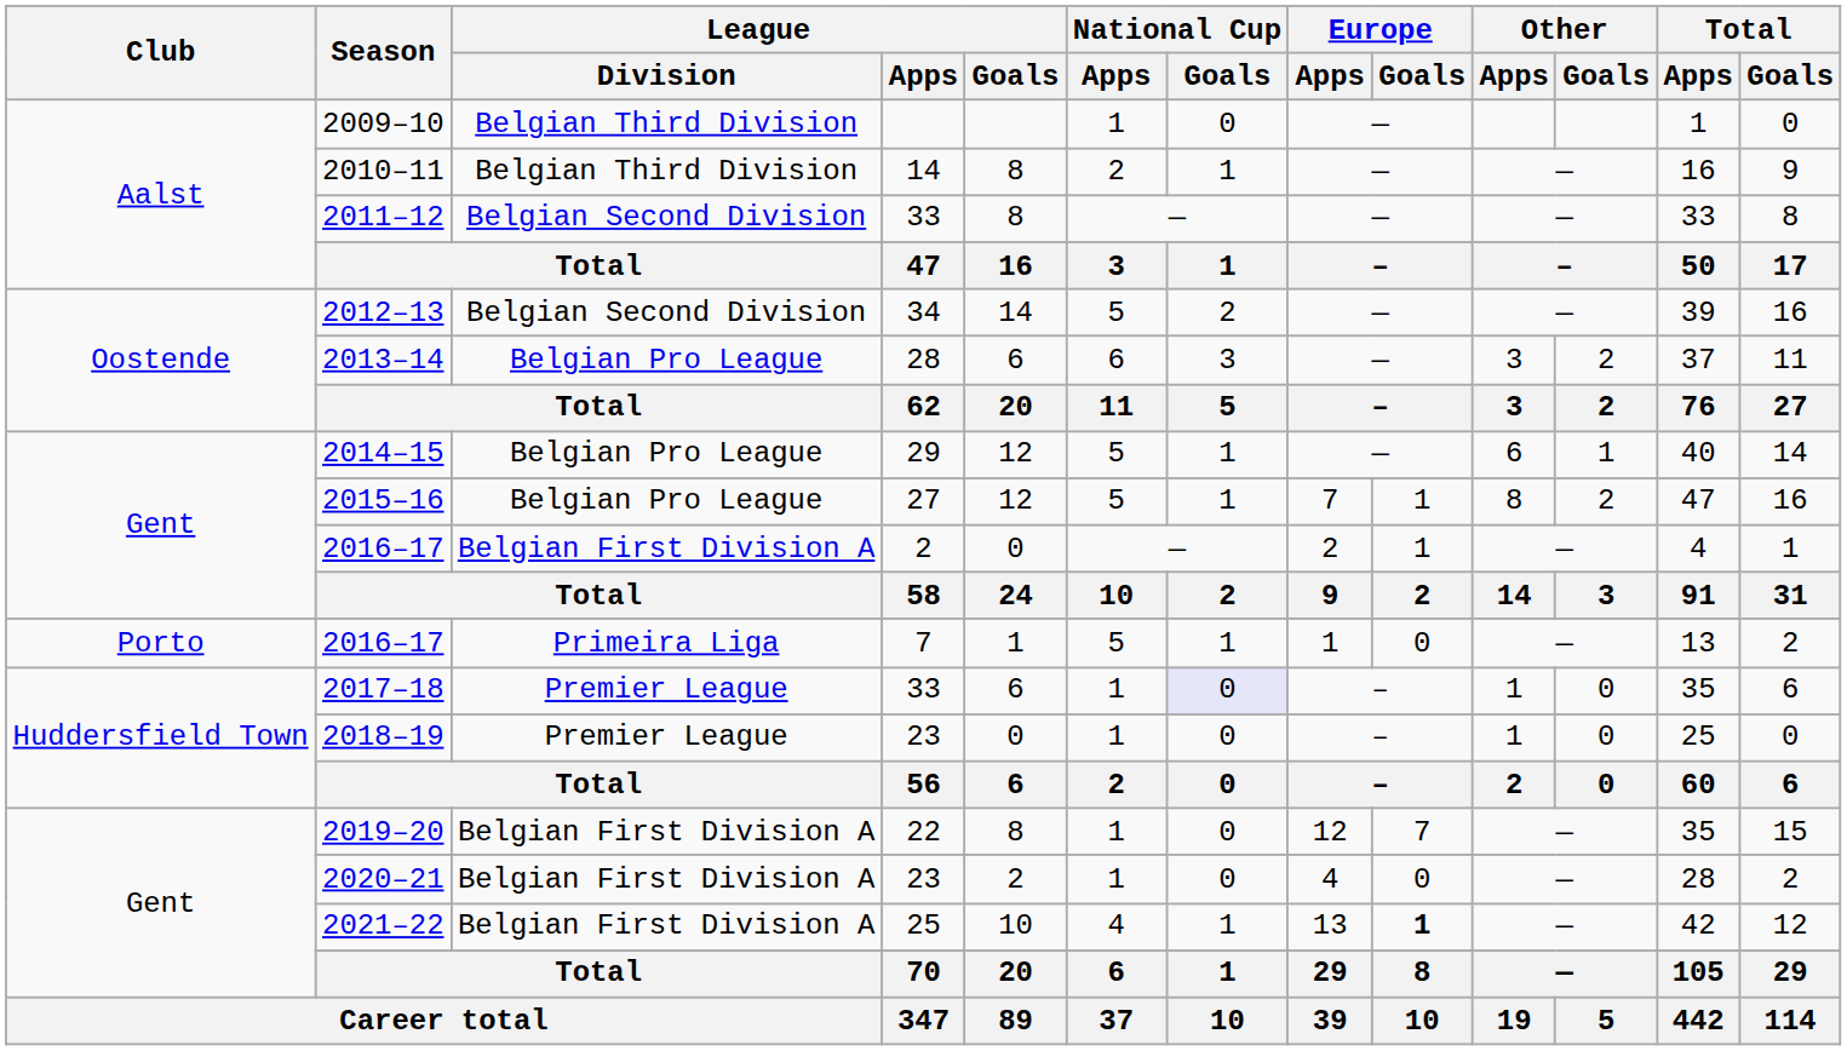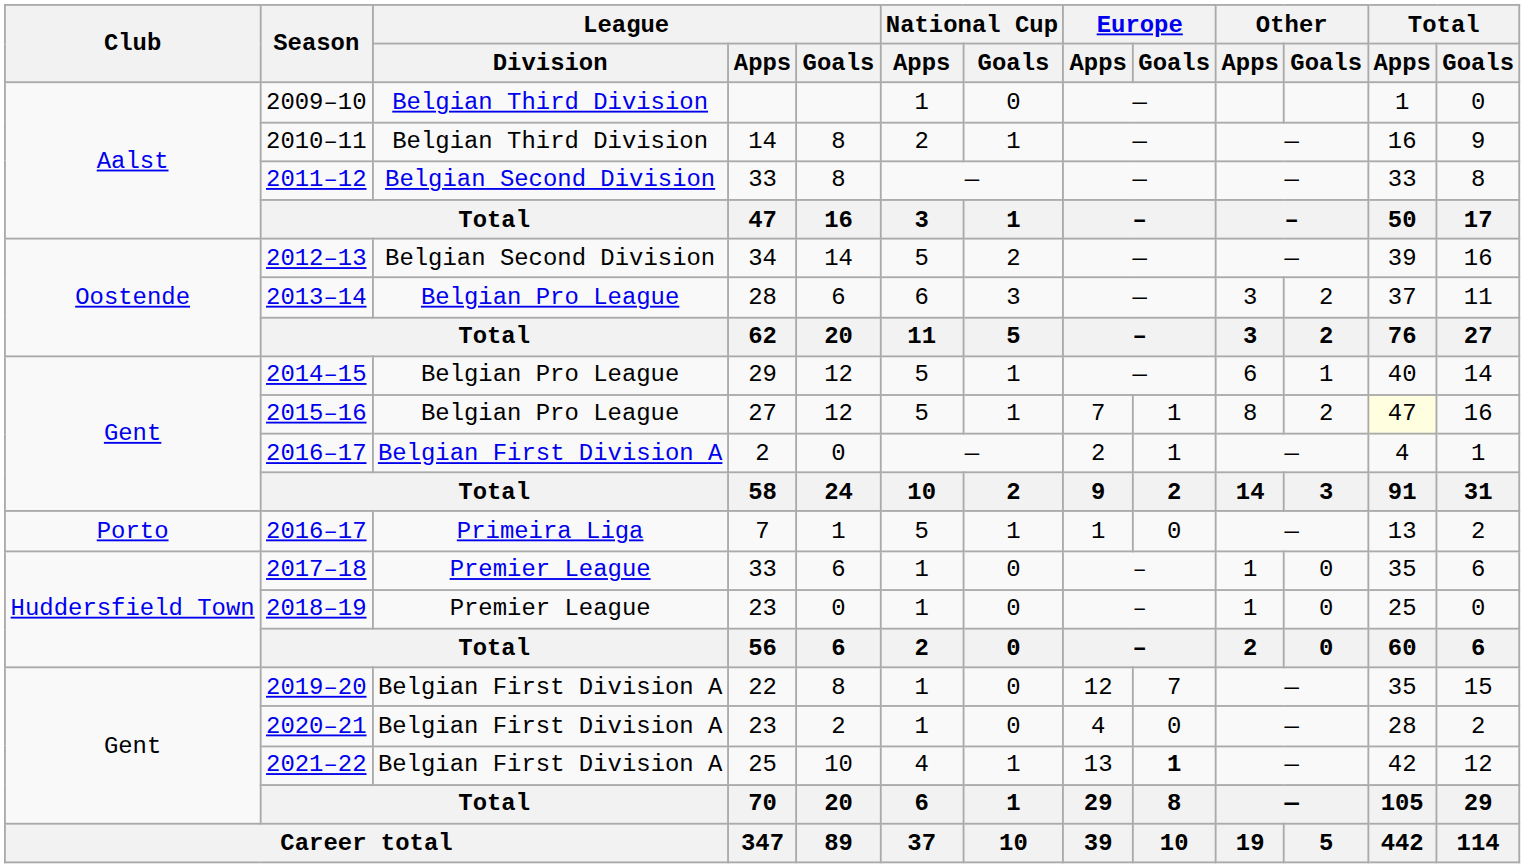2015–16 | Total / Apps: no background -> lightyellow background
2017–18 | National Cup / Goals: lavender background -> no background
